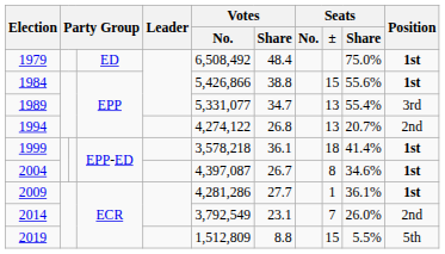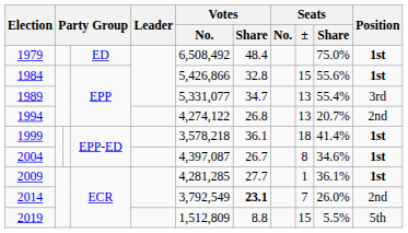1984 | Votes / Share: 38.8 -> 32.8
2009 | Votes / No.: 4,281,286 -> 4,281,285
2014 | Votes / Share: normal -> bold
